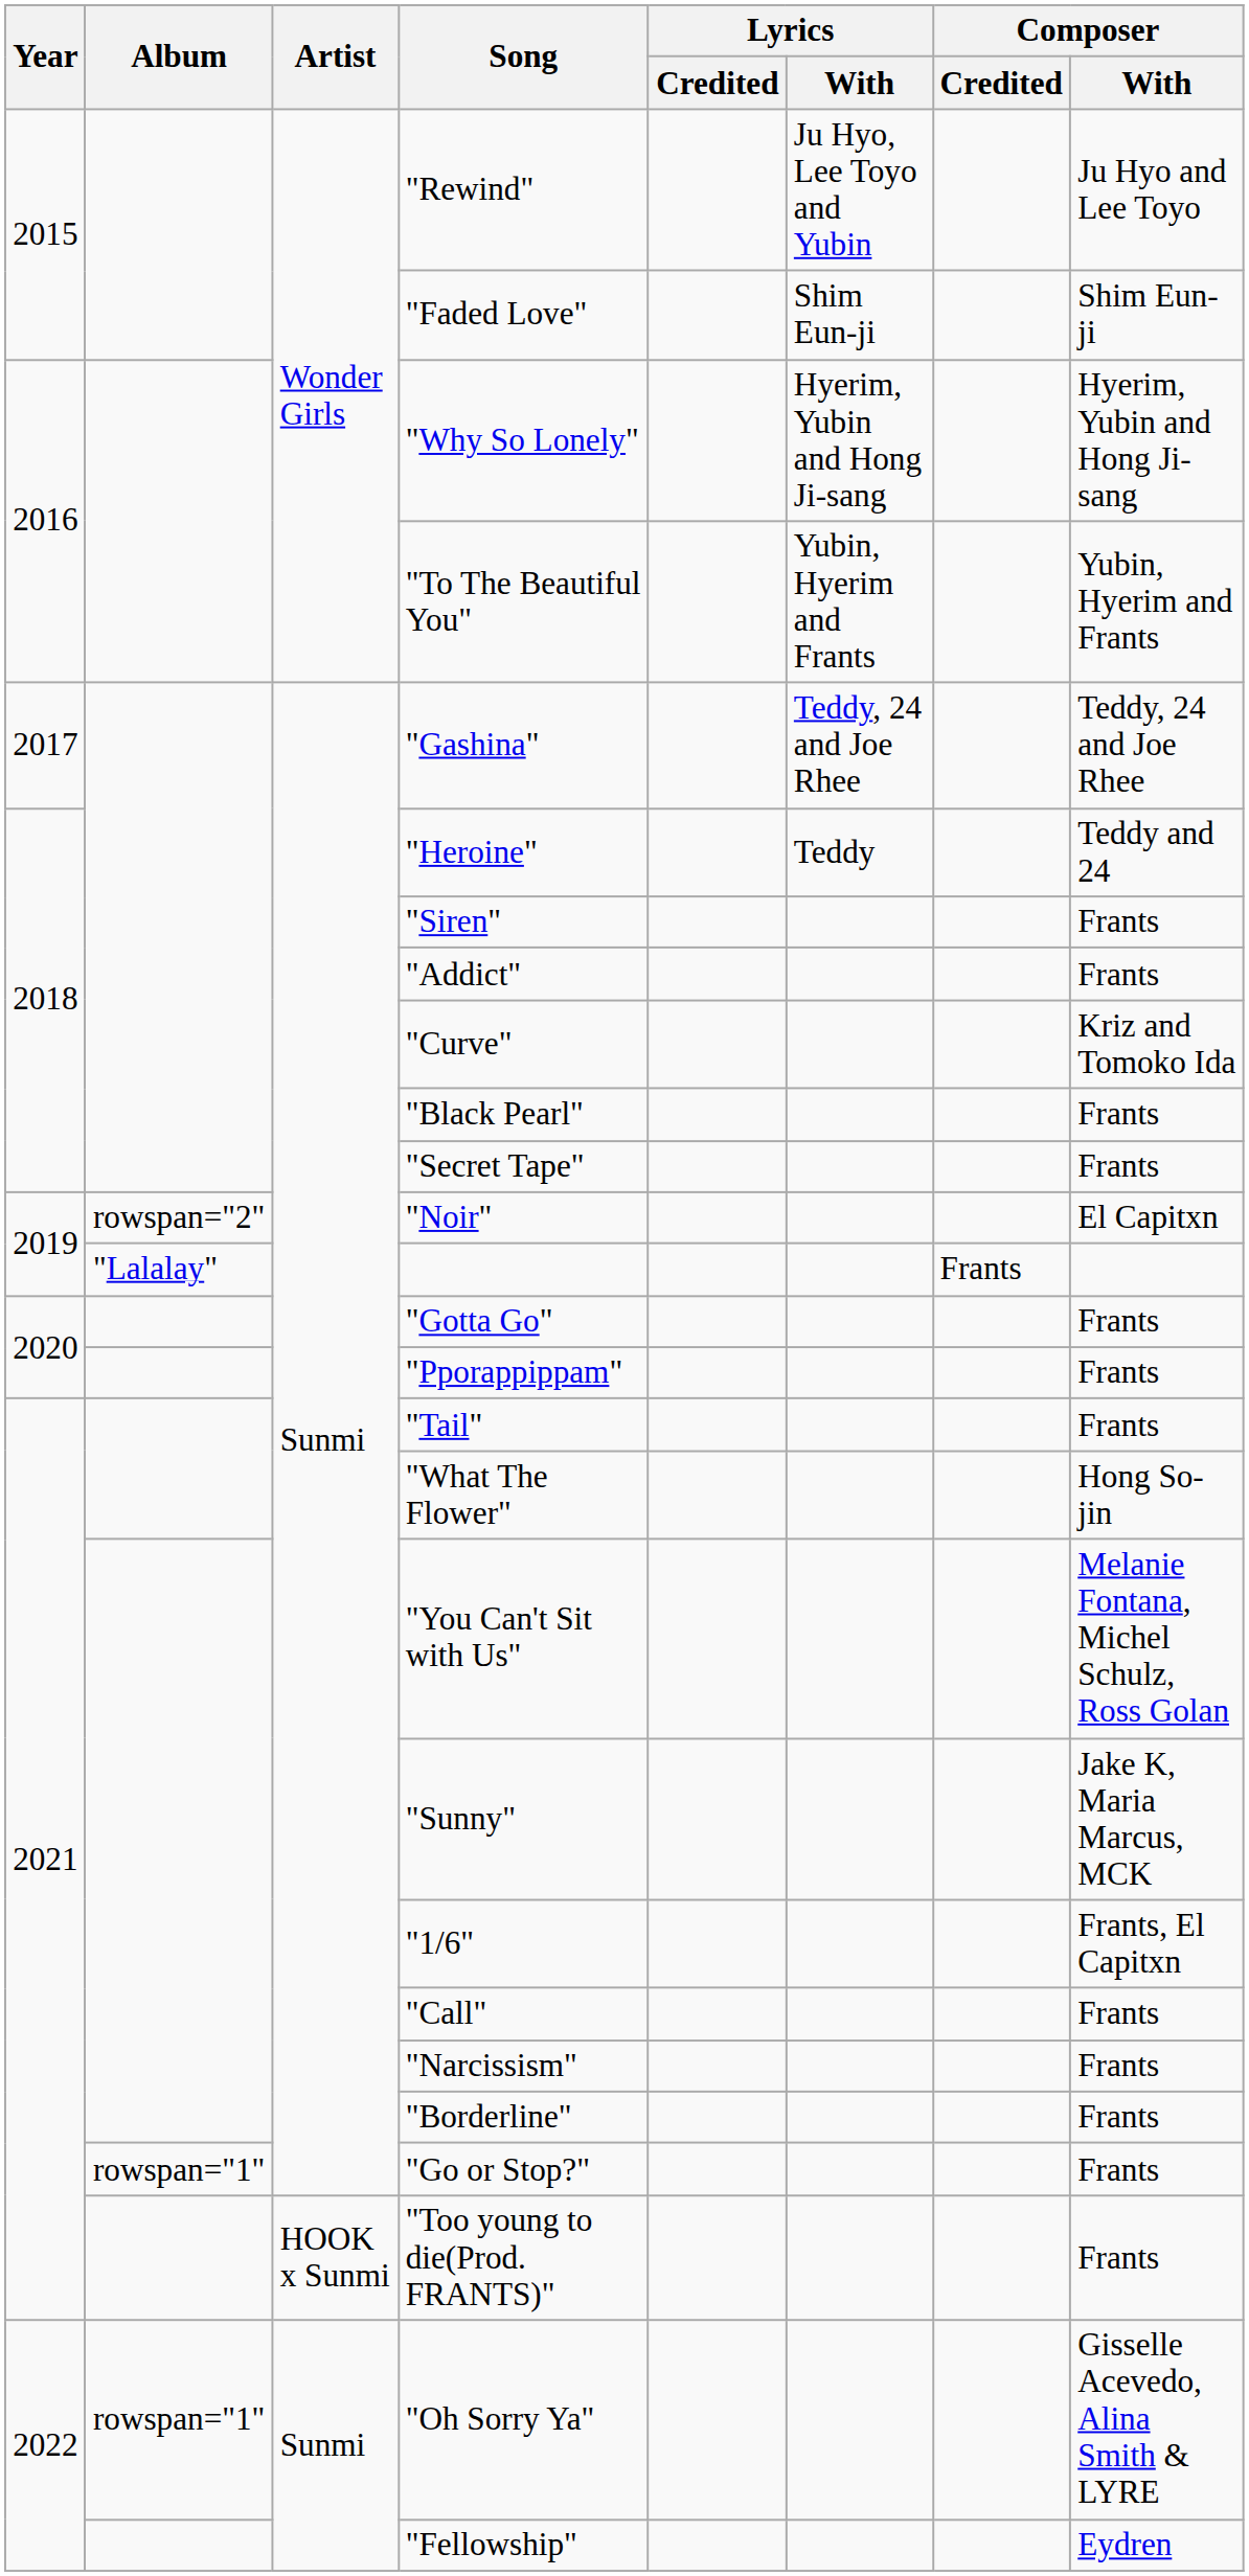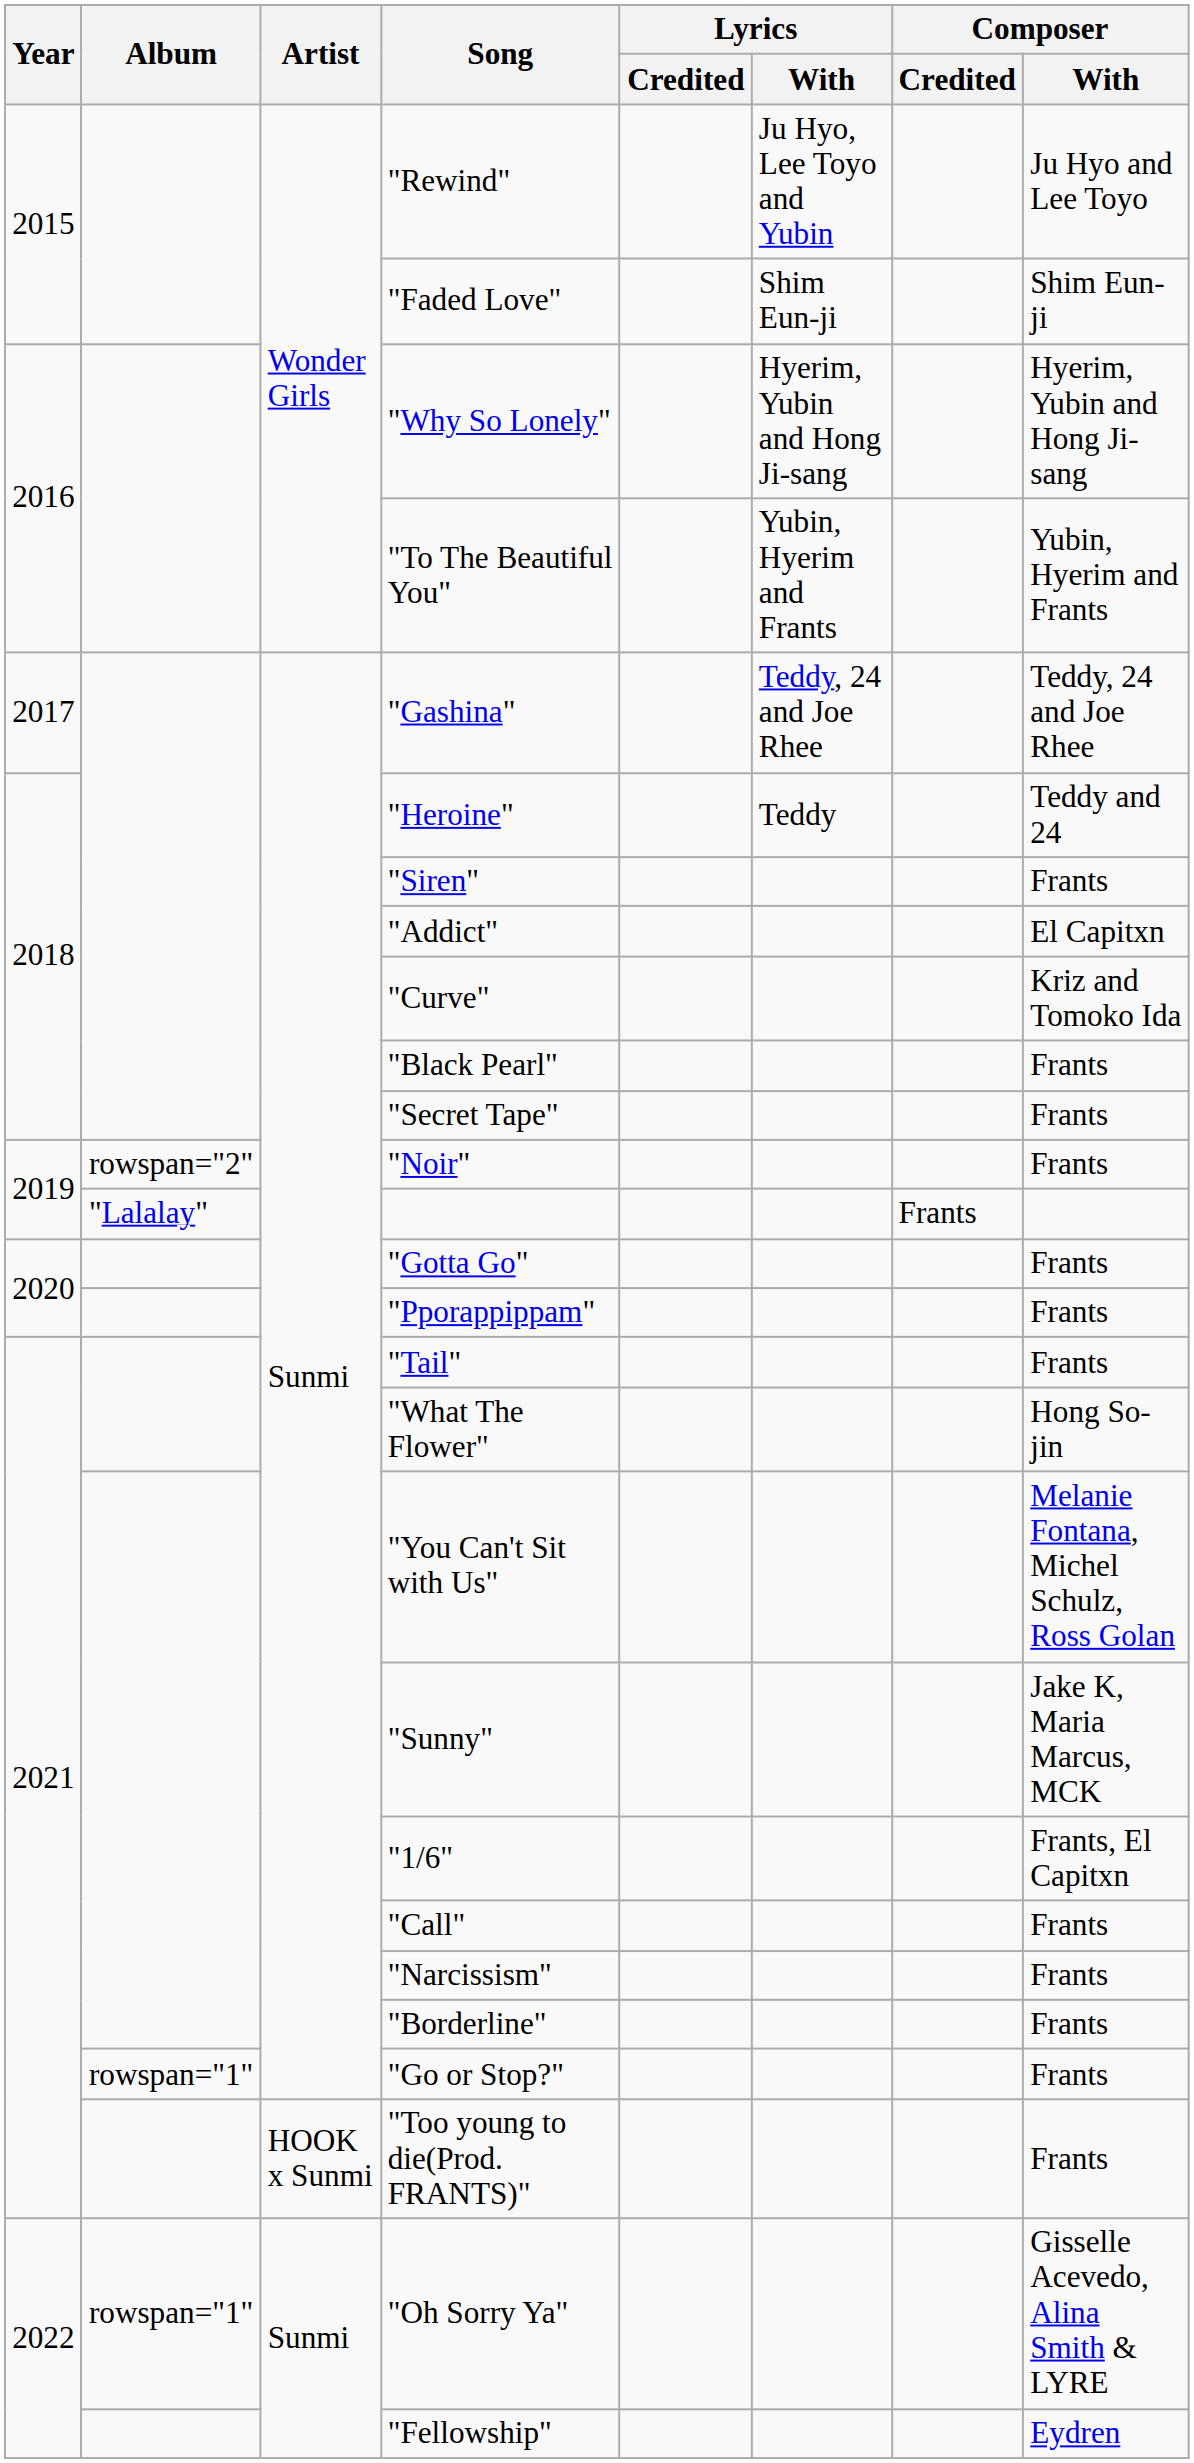"Addict" | Composer / With: Frants -> El Capitxn
"Noir" | Composer / With: El Capitxn -> Frants
